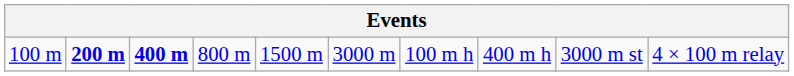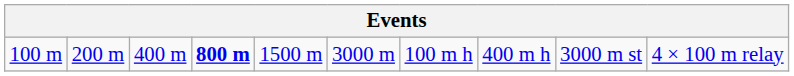100 m | column 2: bold -> normal
100 m | column 3: bold -> normal
100 m | column 4: normal -> bold
